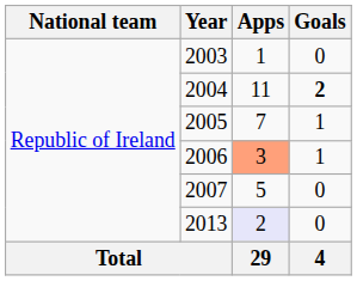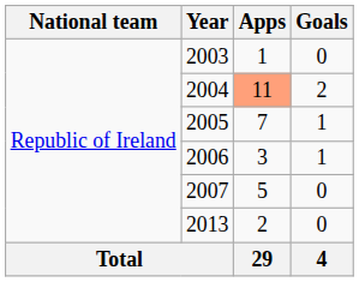2004 | Apps: no background -> lightsalmon background
2004 | Goals: bold -> normal
2006 | Apps: lightsalmon background -> no background
2013 | Apps: lavender background -> no background
